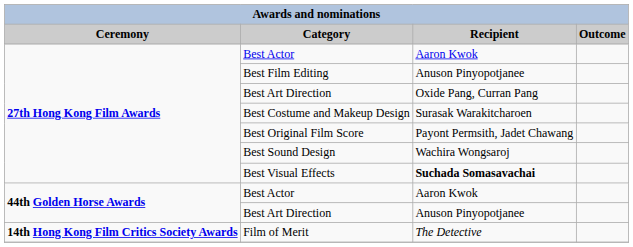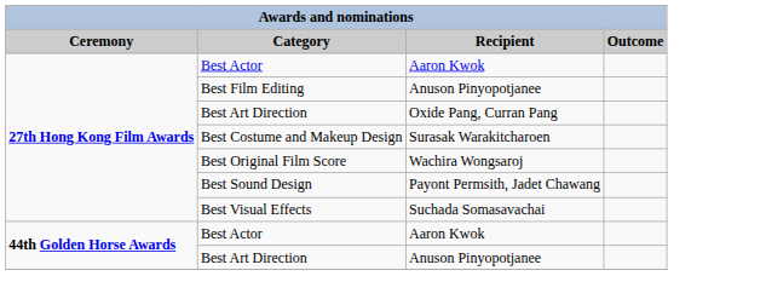Best Original Film Score | Recipient: Payont Permsith, Jadet Chawang -> Wachira Wongsaroj
Best Sound Design | Recipient: Wachira Wongsaroj -> Payont Permsith, Jadet Chawang
Best Visual Effects | Recipient: bold -> normal
- row: 14th Hong Kong Film Critics Society Awards | Film of Merit | The Detective
